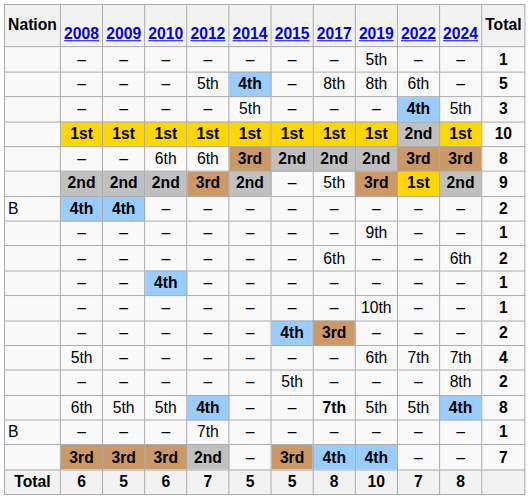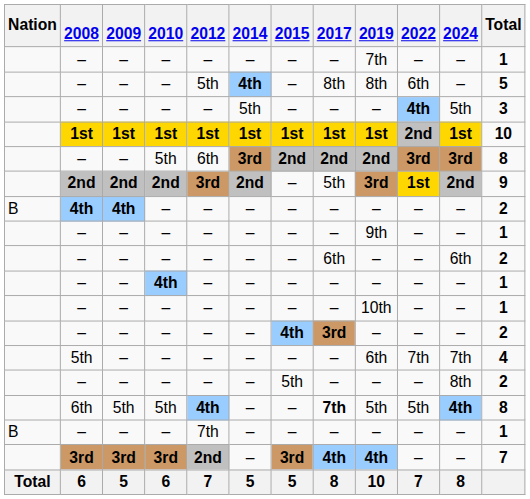row 2 | 2019: 5th -> 7th
row 6 | 2010: 6th -> 5th
